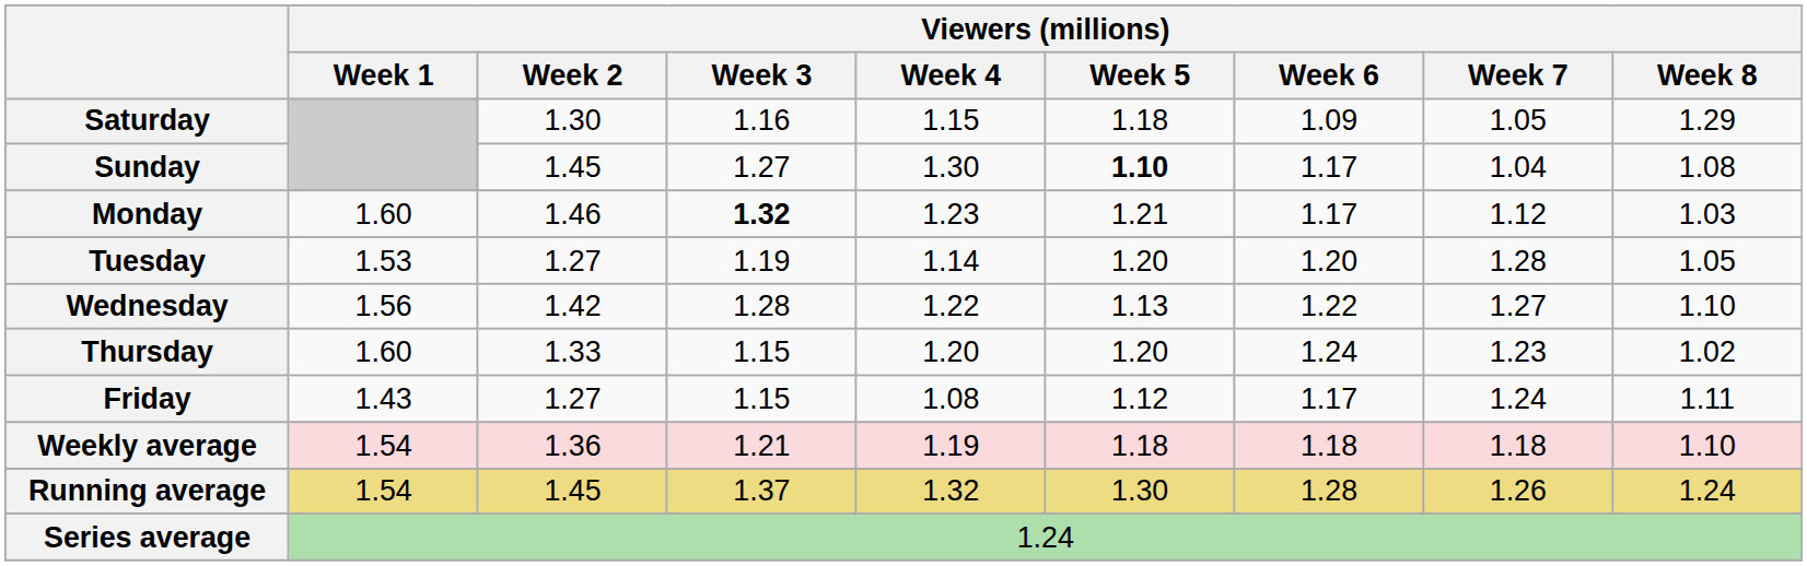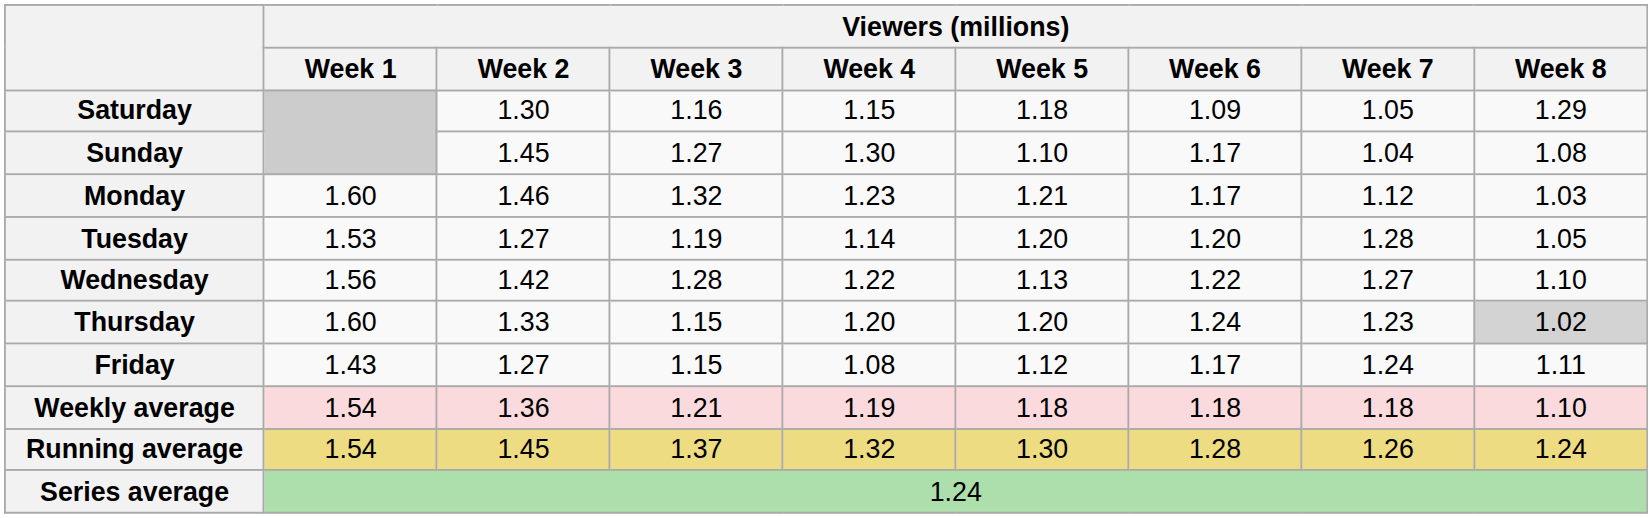Sunday | Viewers (millions) / Week 5: bold -> normal
Monday | Viewers (millions) / Week 3: bold -> normal
Thursday | Viewers (millions) / Week 8: no background -> lightgrey background
